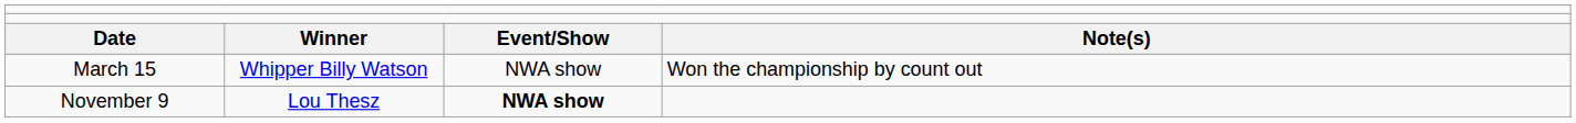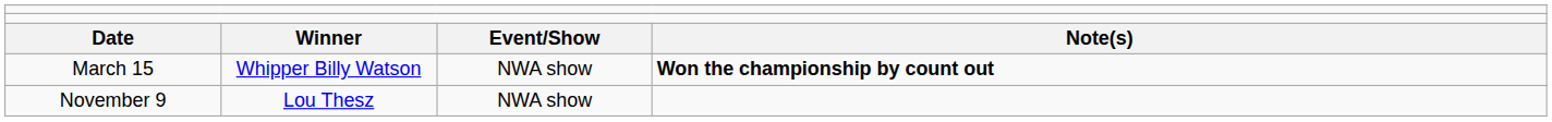March 15 | column 4: normal -> bold
November 9 | column 3: bold -> normal
